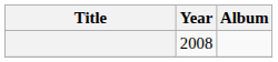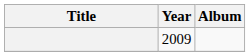row 2 | Year: 2008 -> 2009
